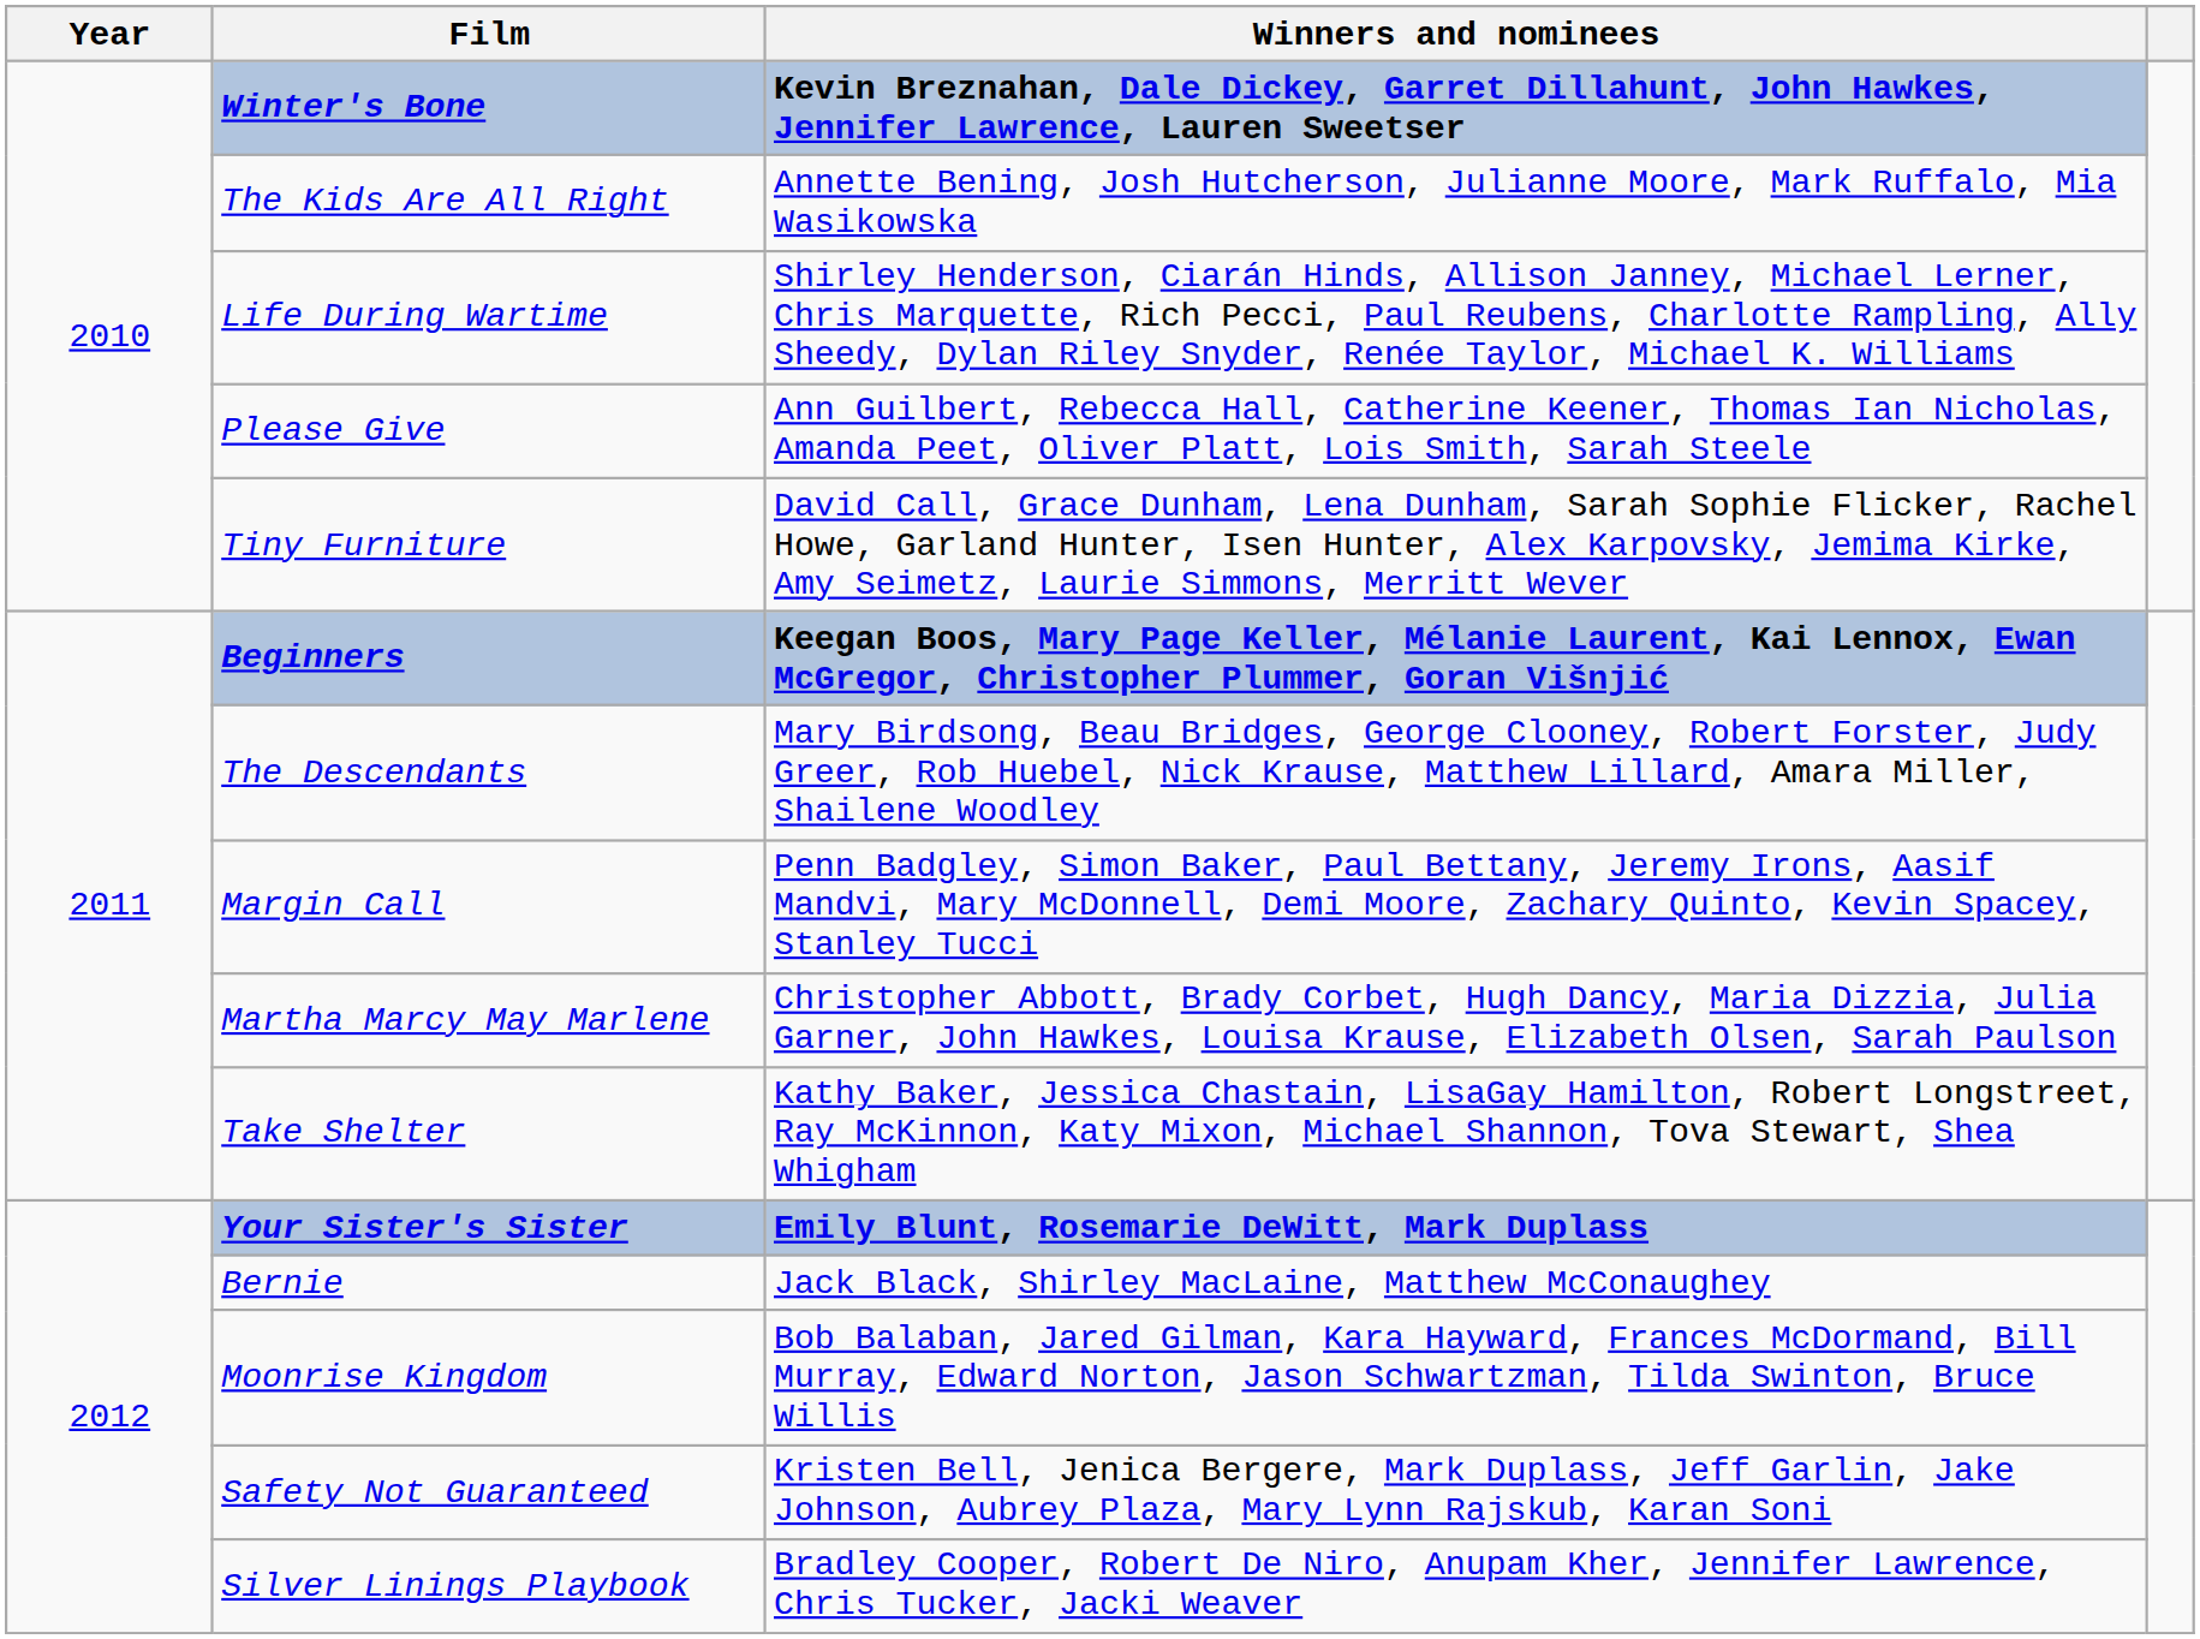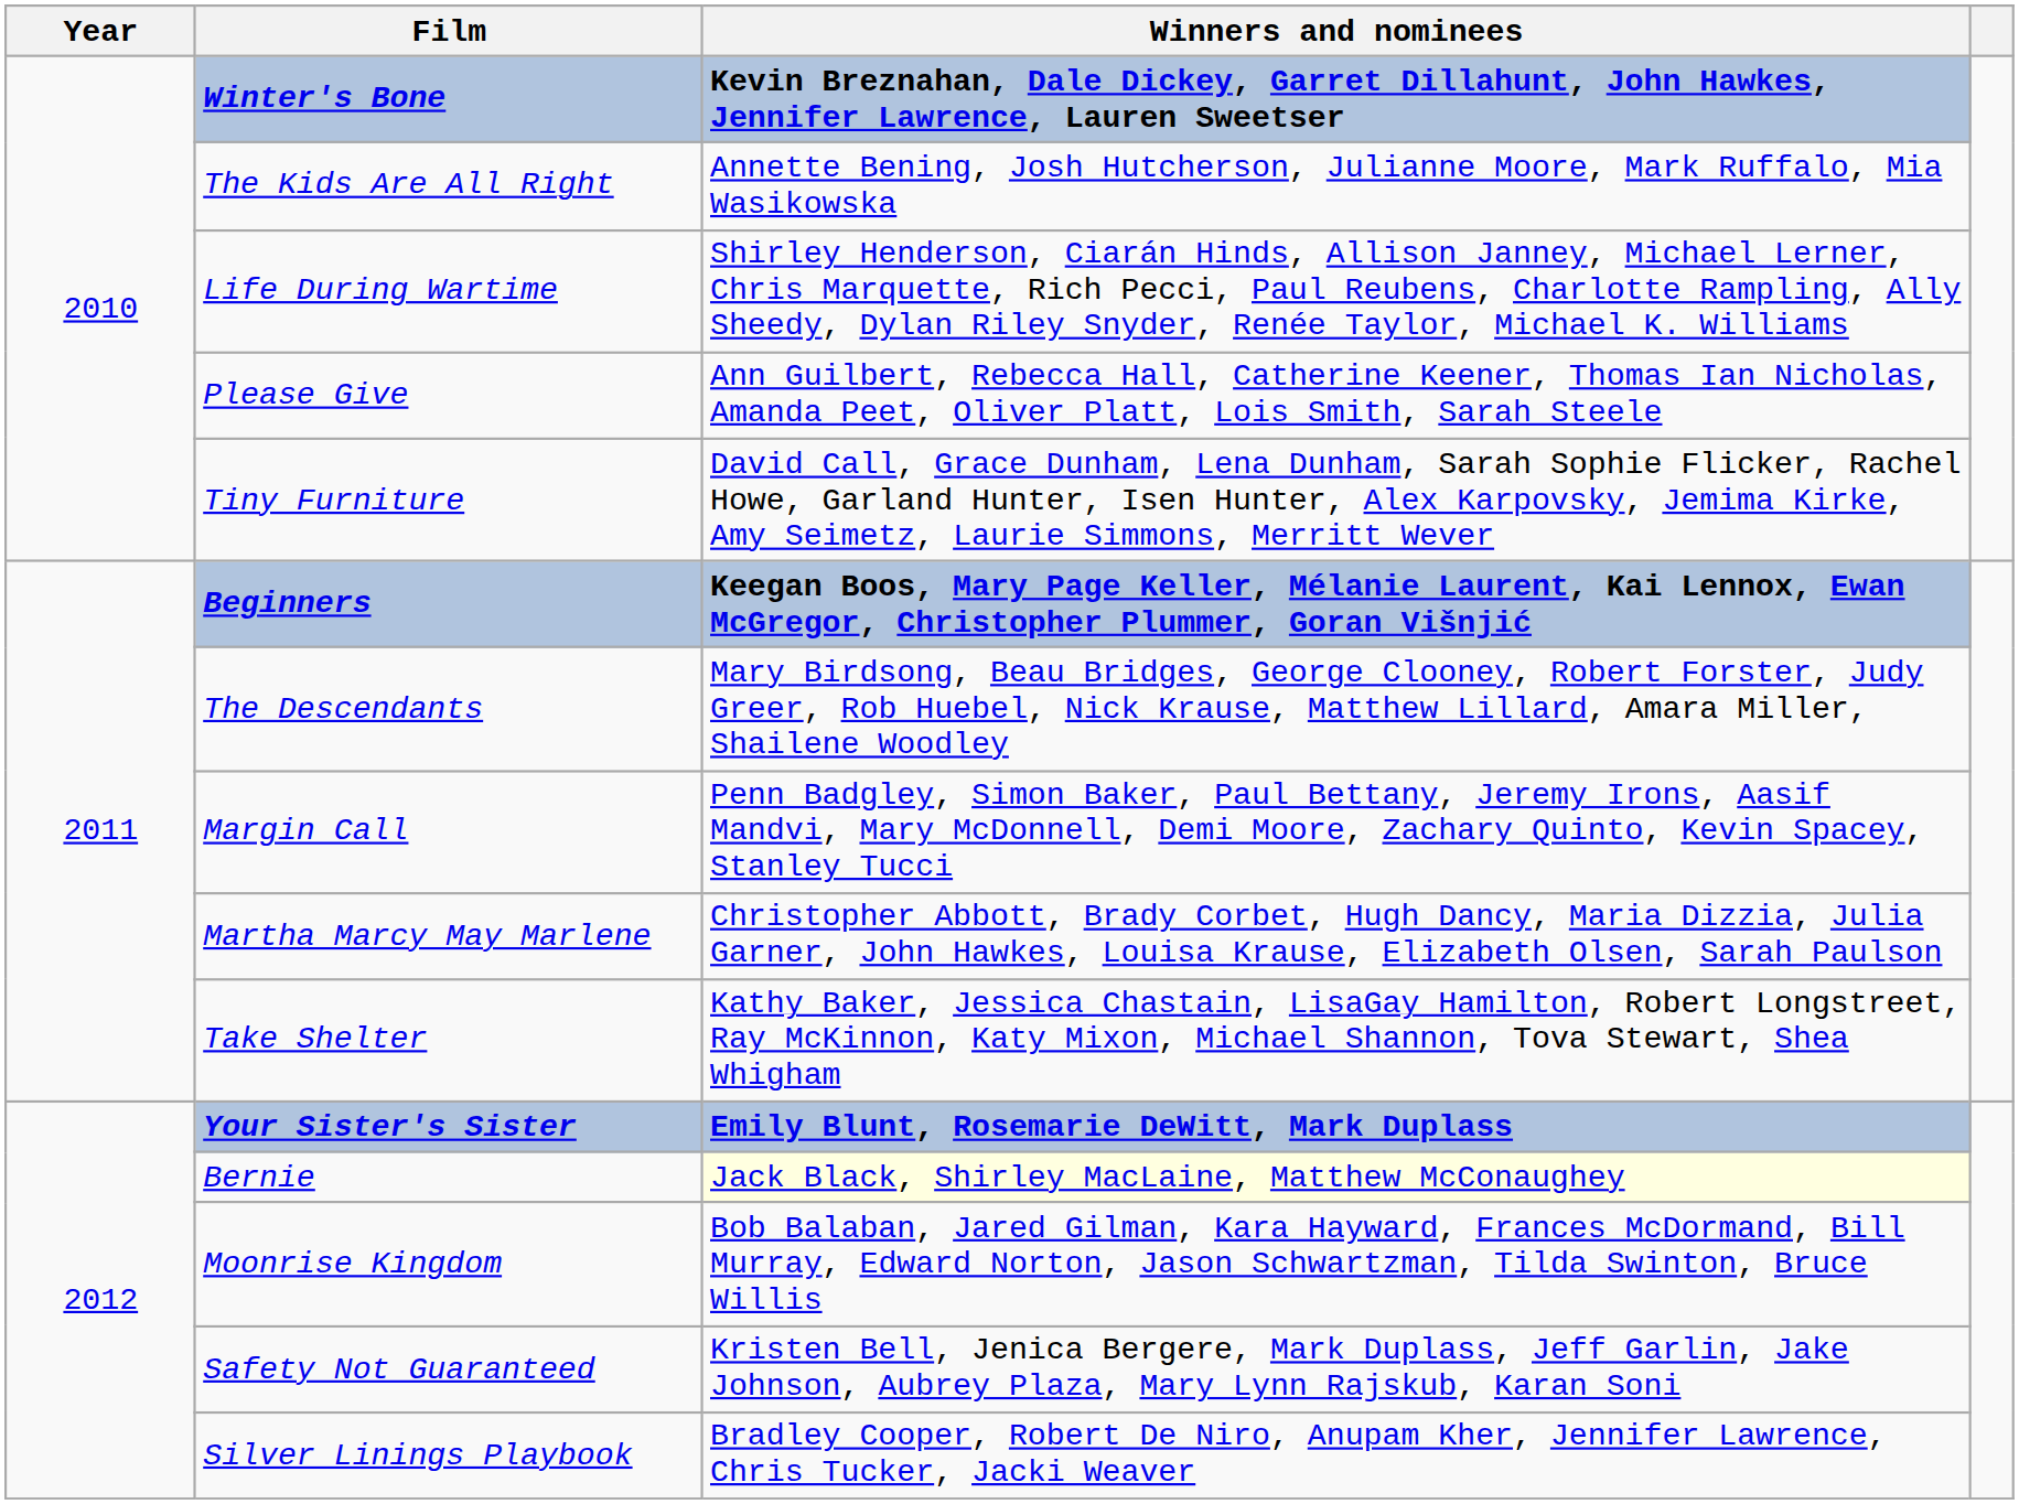Bernie | Winners and nominees: no background -> lightyellow background
